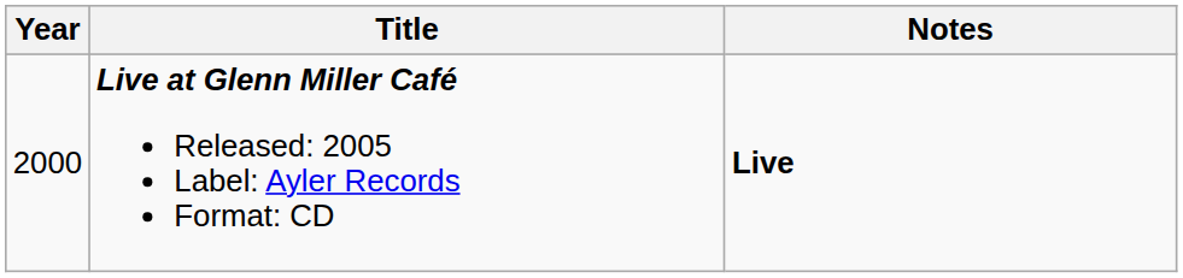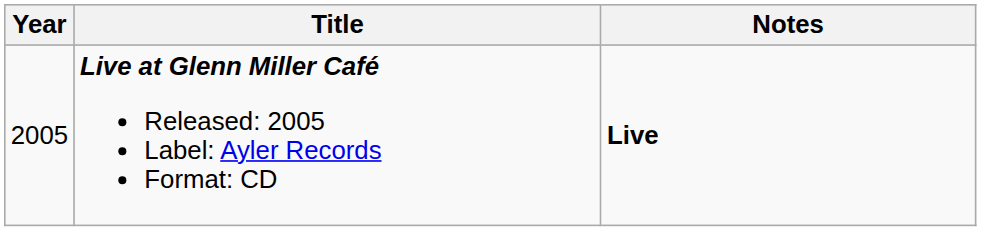row 2 | Year: 2000 -> 2005
